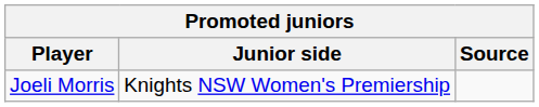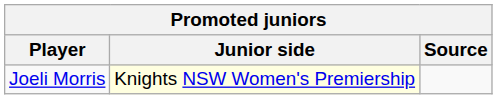Joeli Morris | Junior side: no background -> lightyellow background
